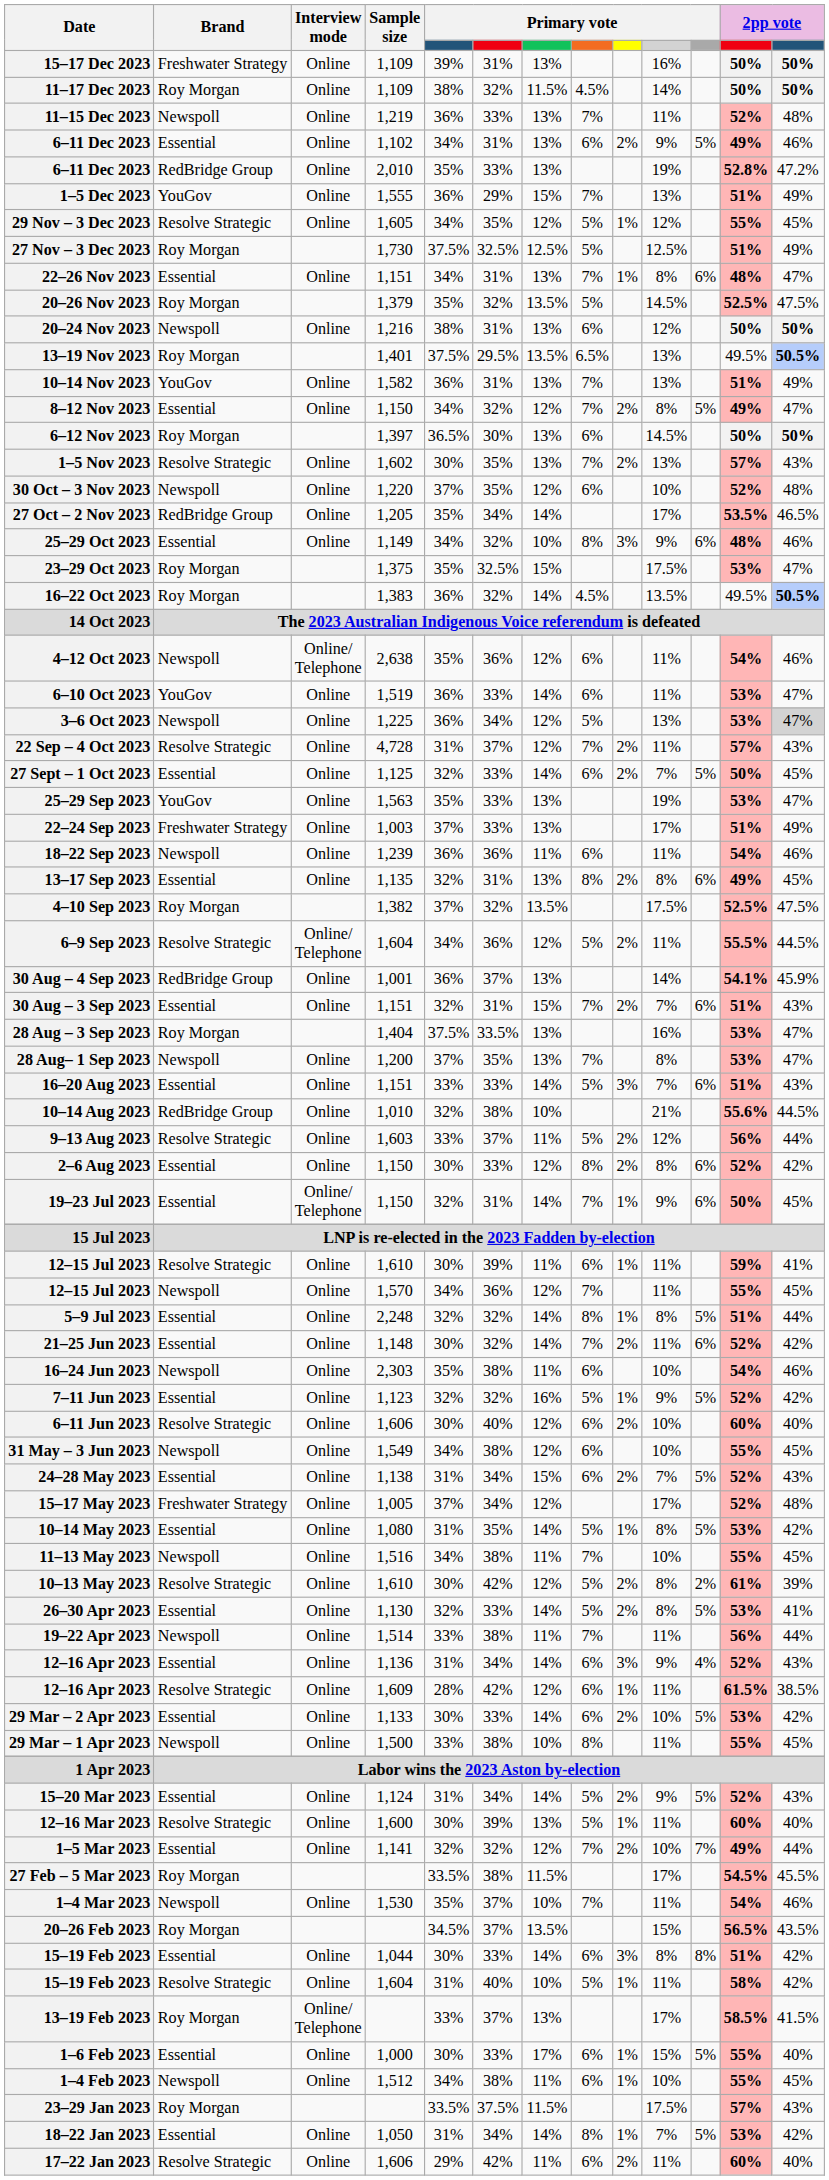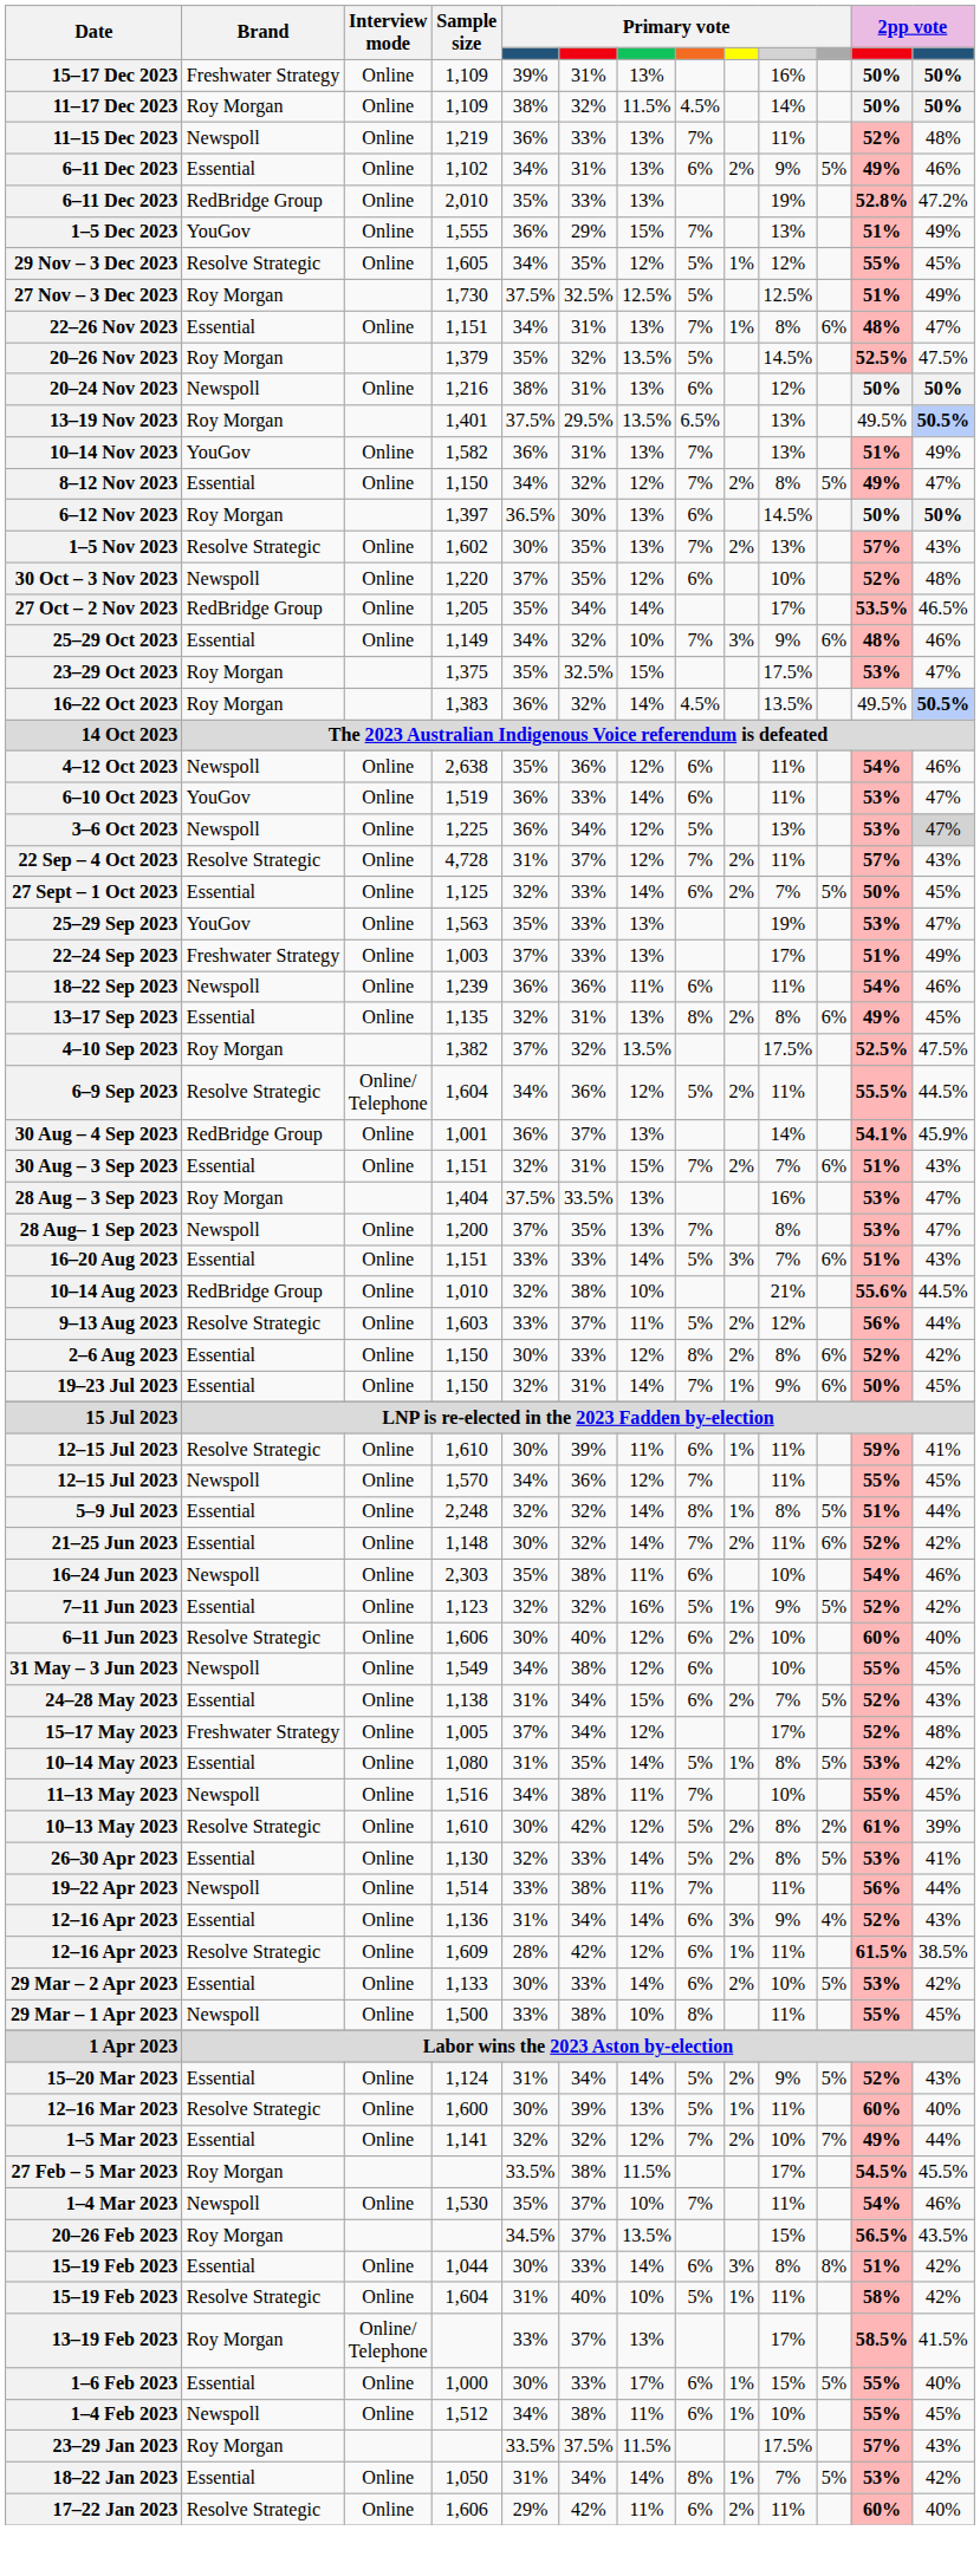25–29 Oct 2023 | column 8: 8% -> 7%
4–12 Oct 2023 | Interview mode: Online/ Telephone -> Online
19–23 Jul 2023 | Interview mode: Online/ Telephone -> Online
